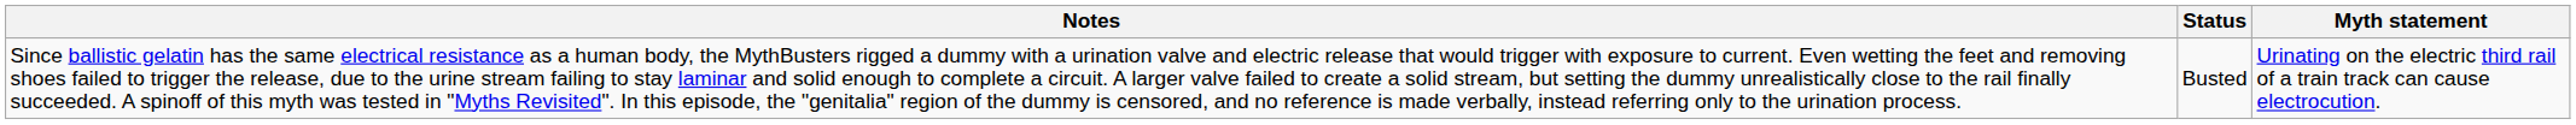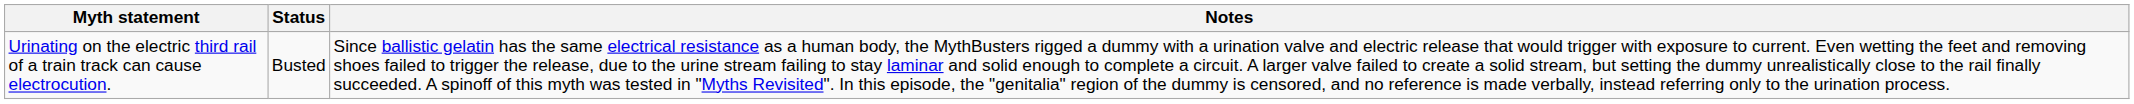columns swapped: Myth statement <-> Notes
